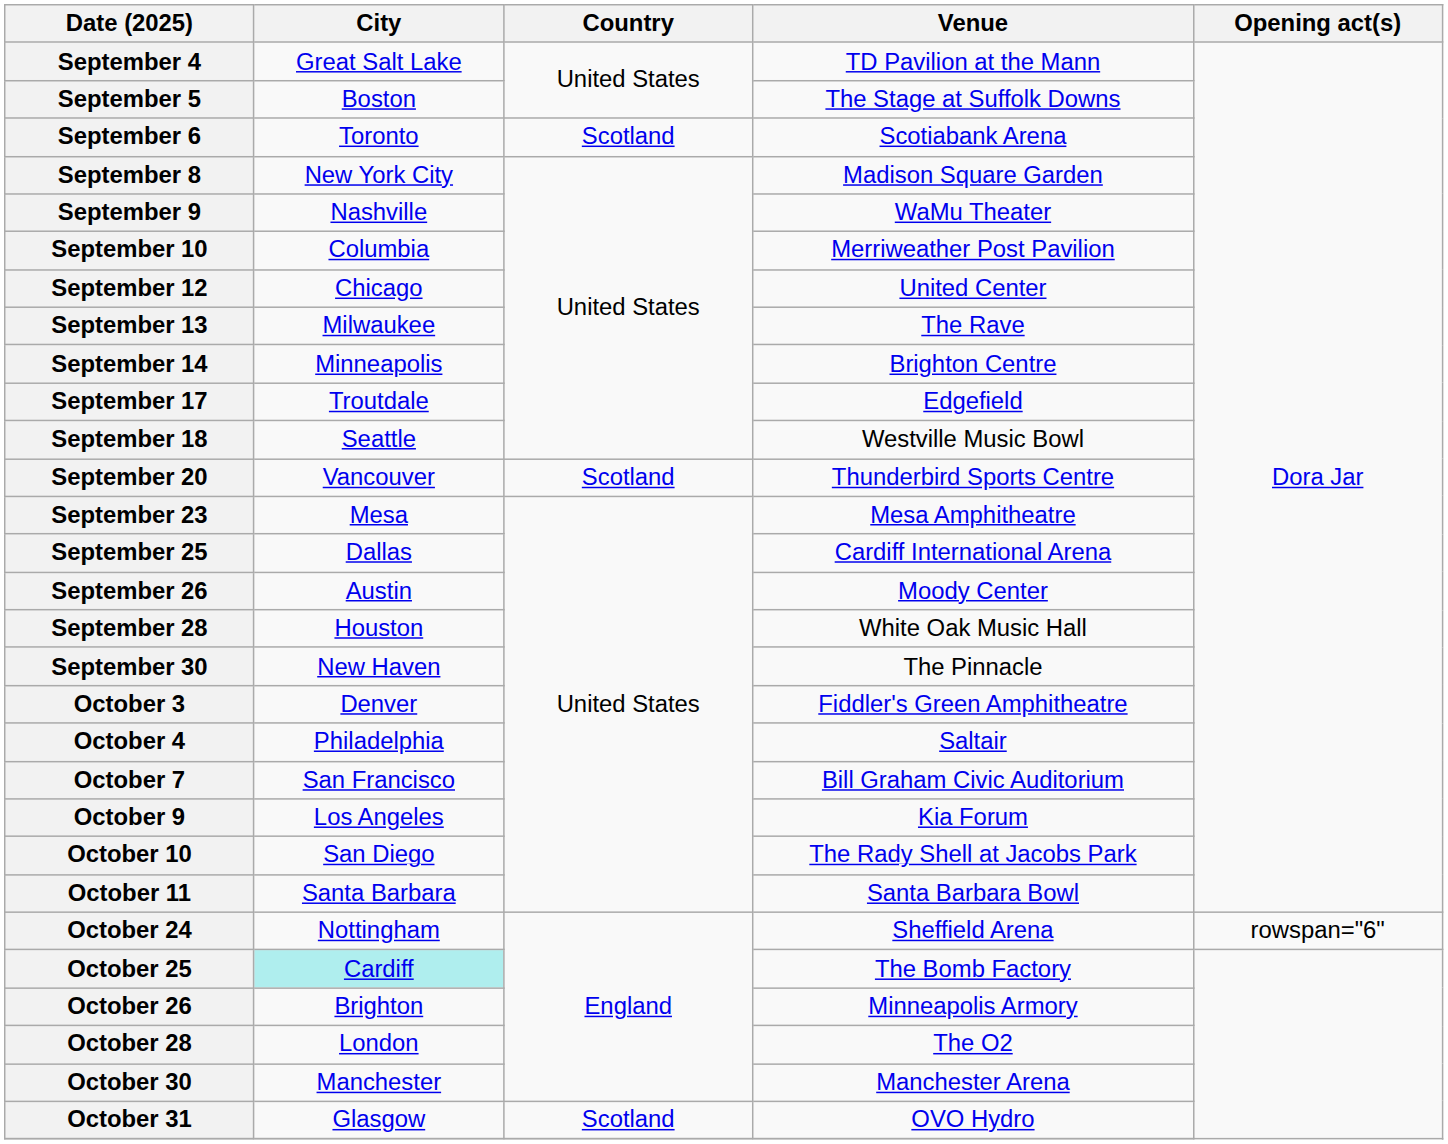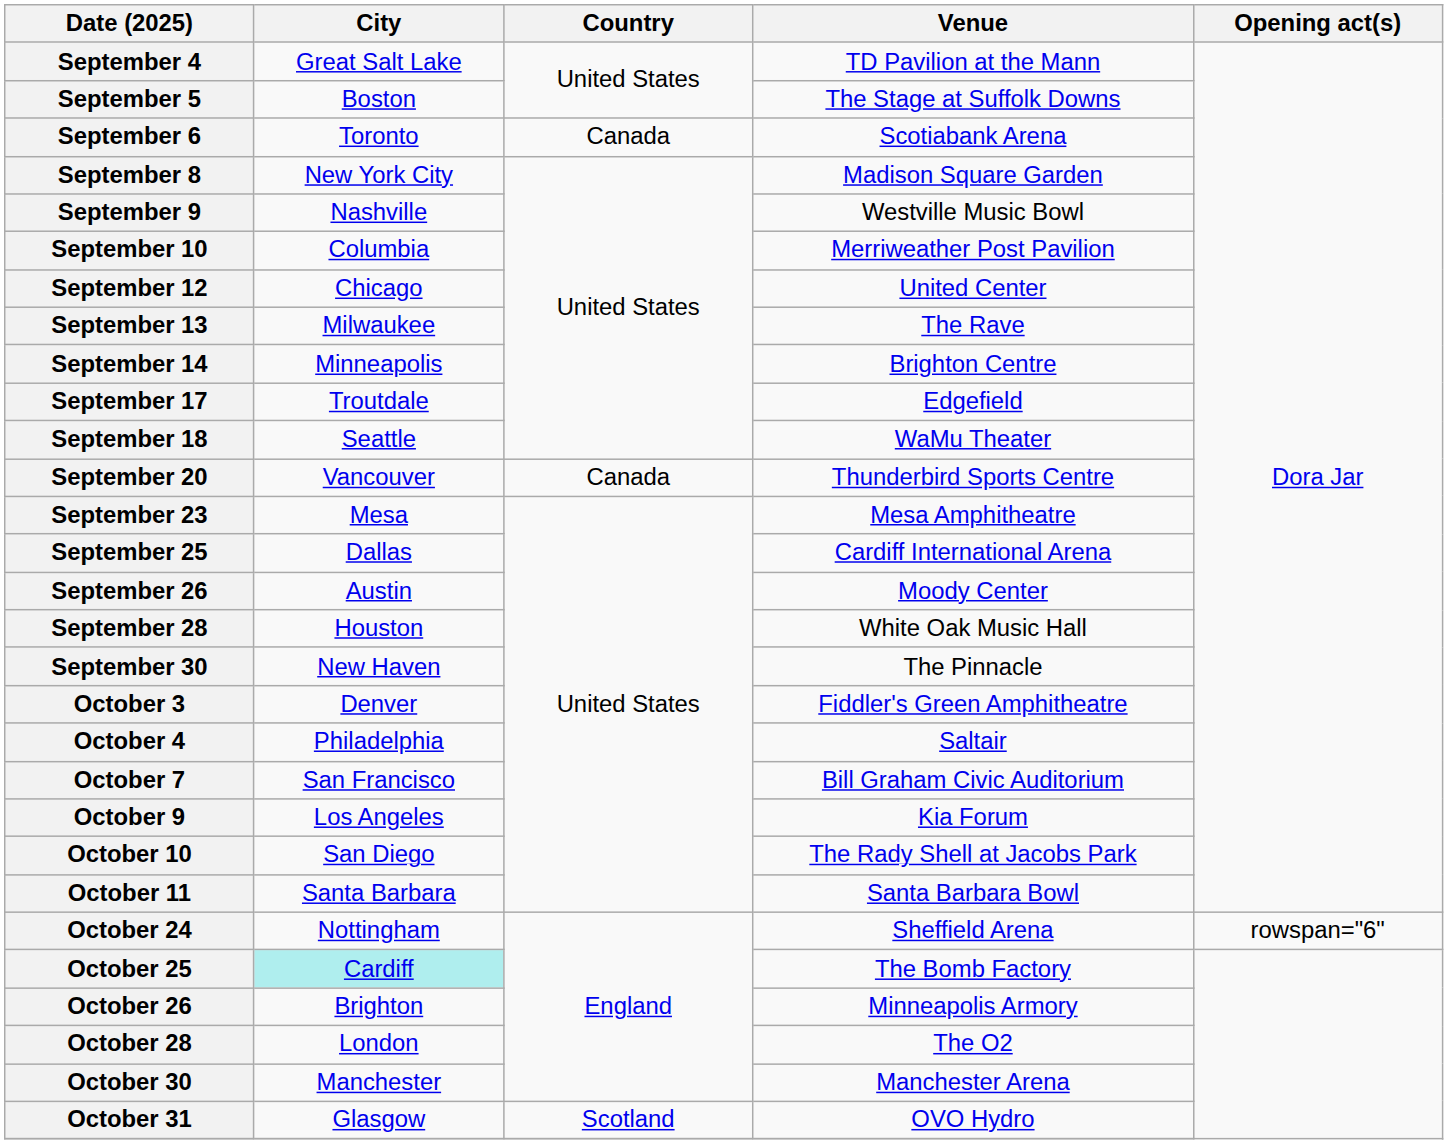September 6 | Country: Scotland -> Canada
September 9 | Venue: WaMu Theater -> Westville Music Bowl
September 18 | Venue: Westville Music Bowl -> WaMu Theater
September 20 | Country: Scotland -> Canada
